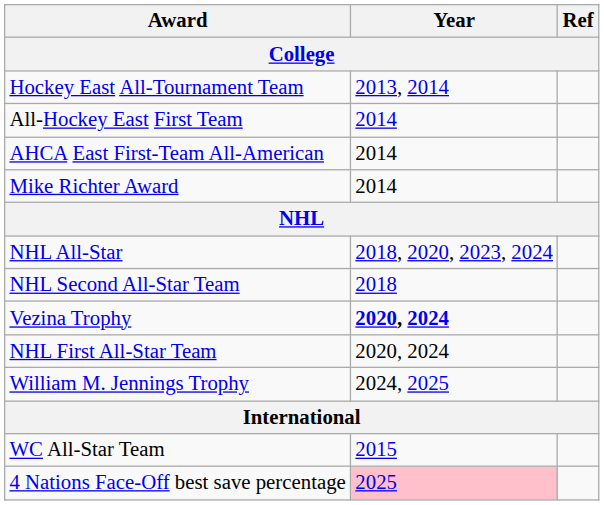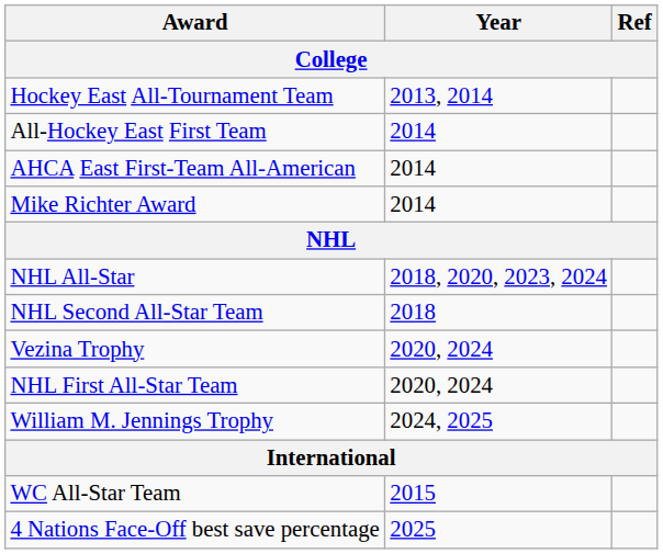Vezina Trophy | Year: bold -> normal
4 Nations Face-Off best save percentage | Year: pink background -> no background
